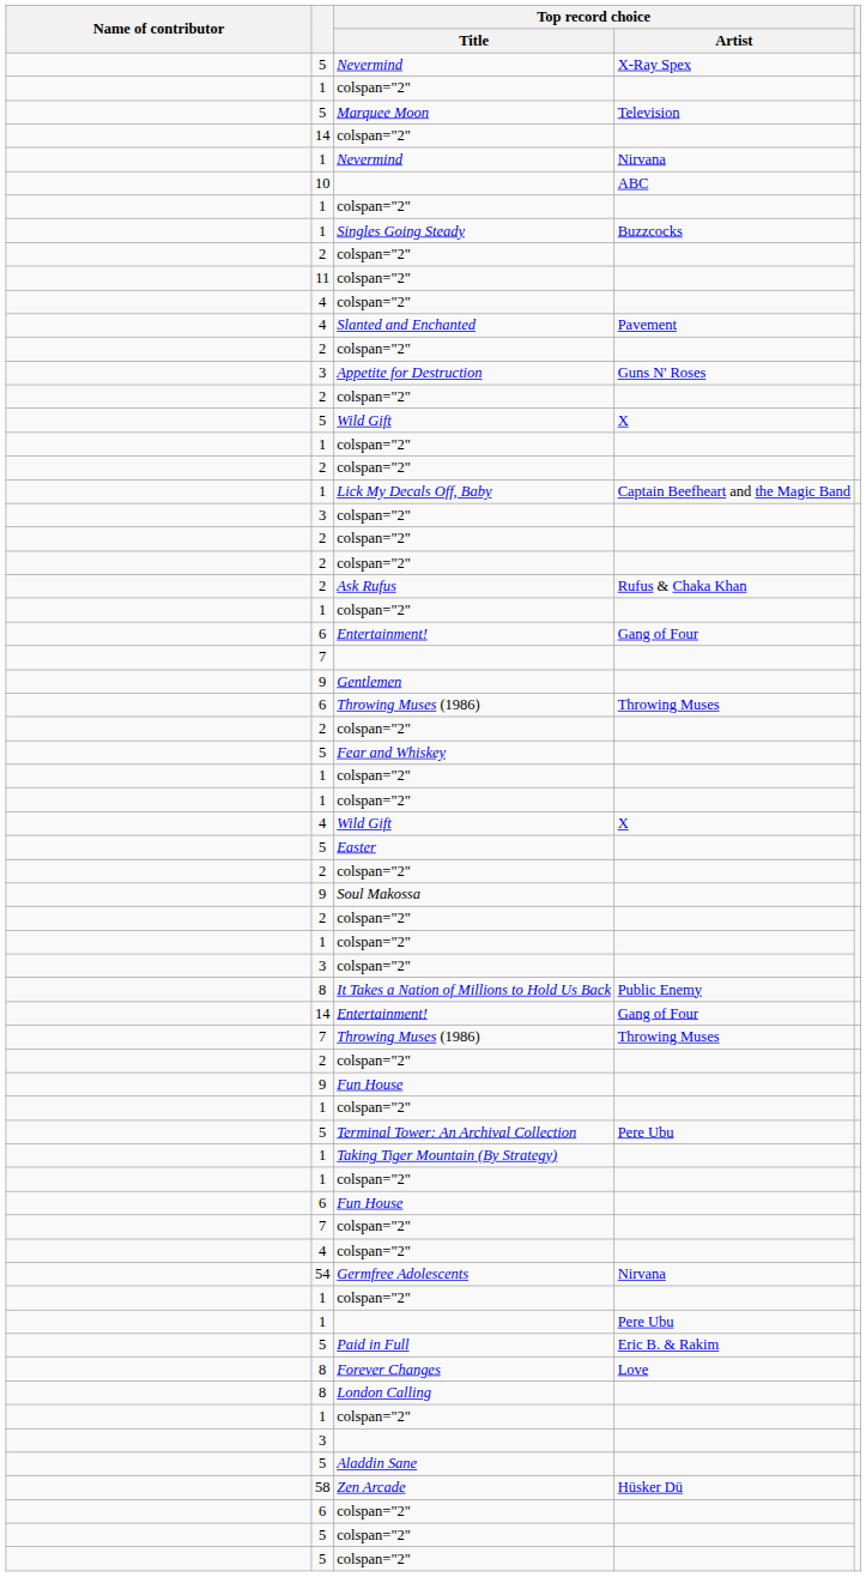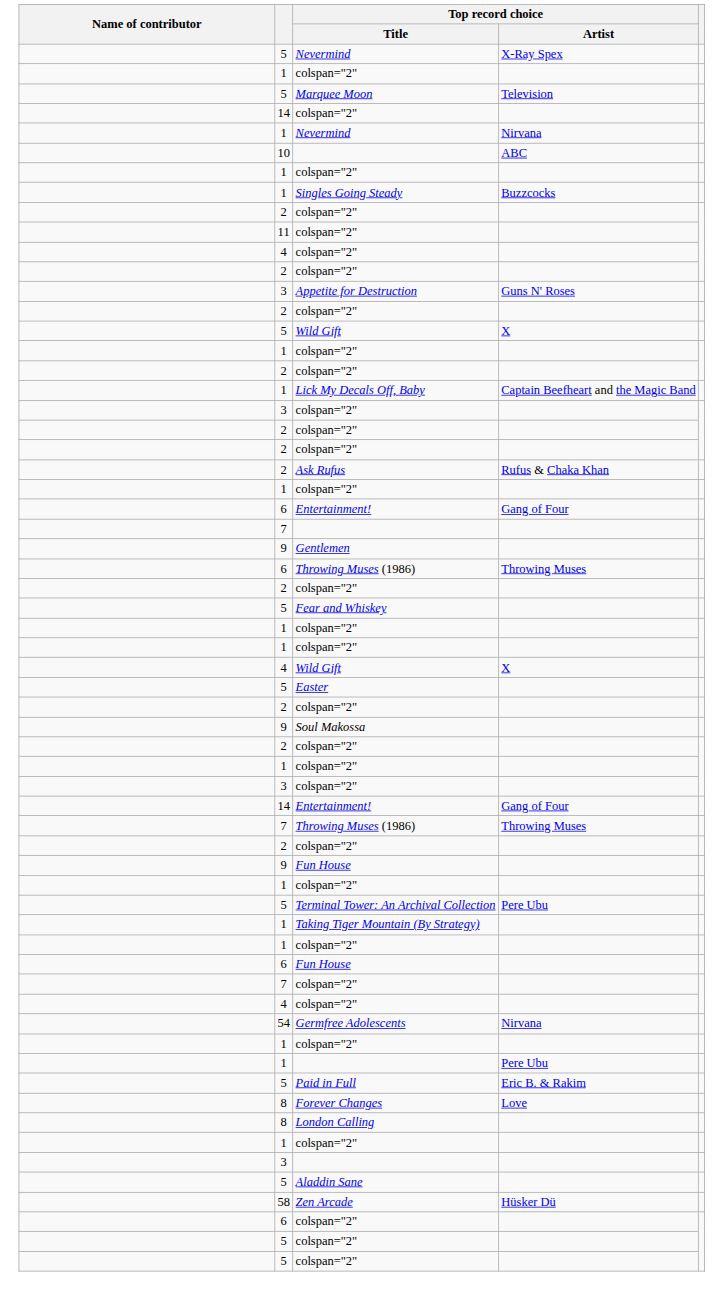- row: 4 | Slanted and Enchanted | Pavement
- row: 8 | It Takes a Nation of Millions to Hold Us Back | Public Enemy
